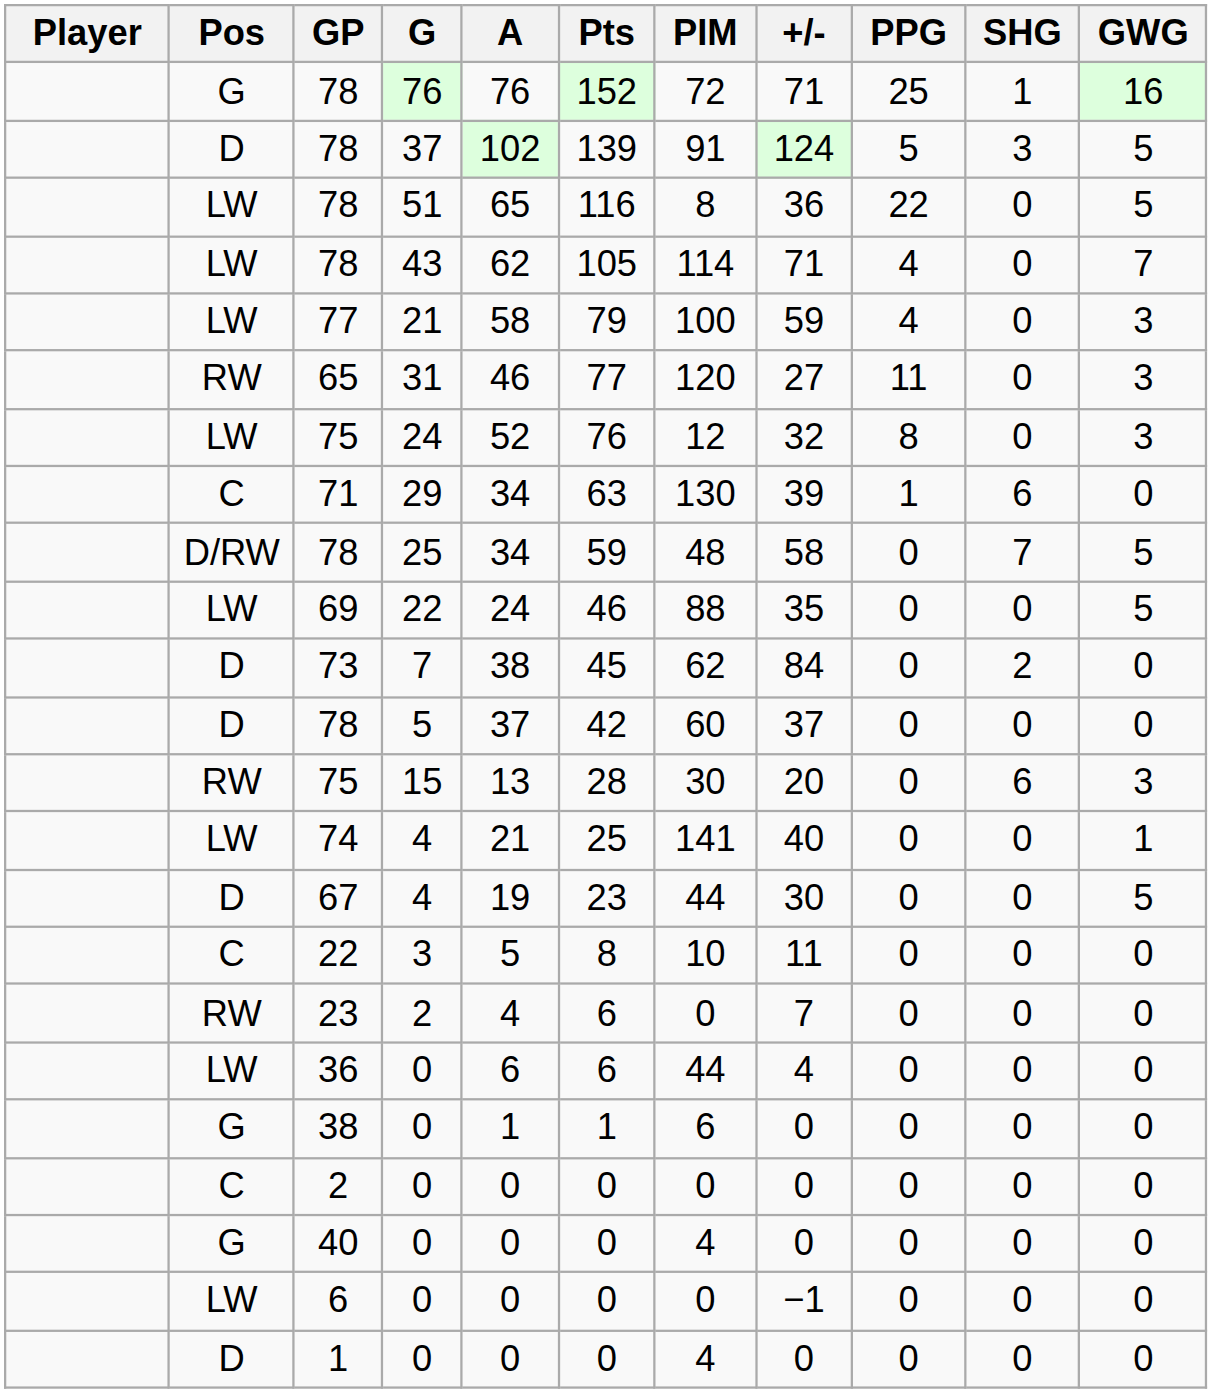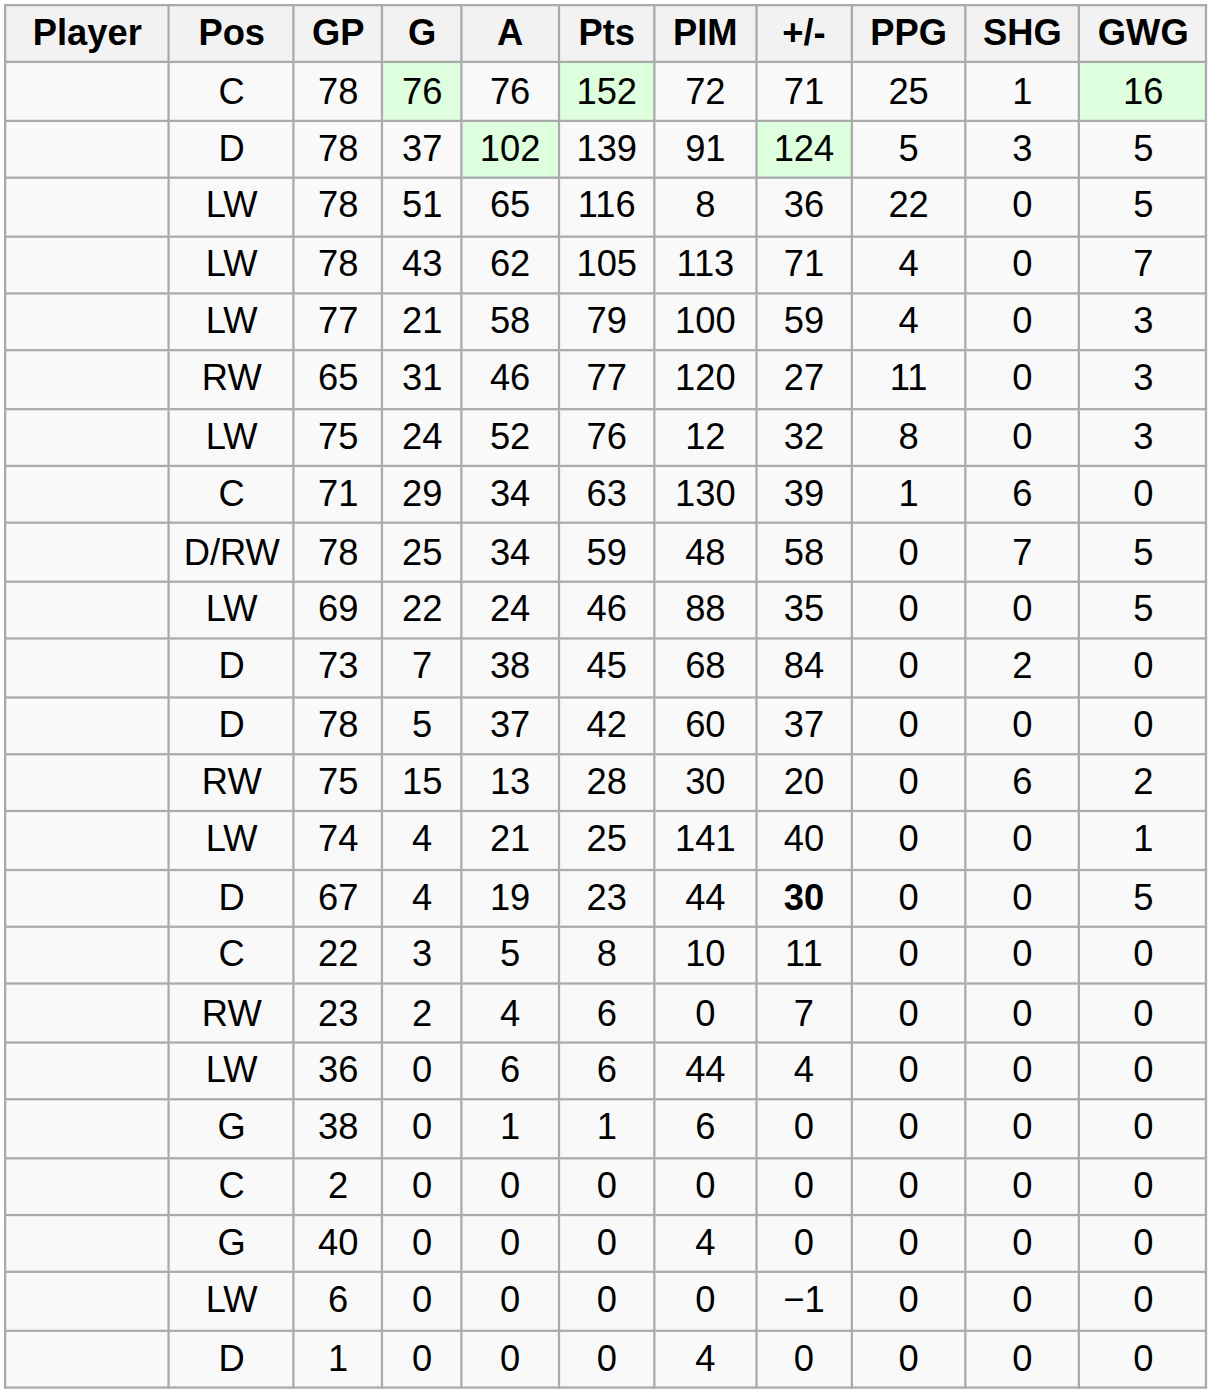78 / 76 | Pos: G -> C
78 / 43 | PIM: 114 -> 113
73 | PIM: 62 -> 68
75 / 15 | GWG: 3 -> 2
67 | +/-: normal -> bold
